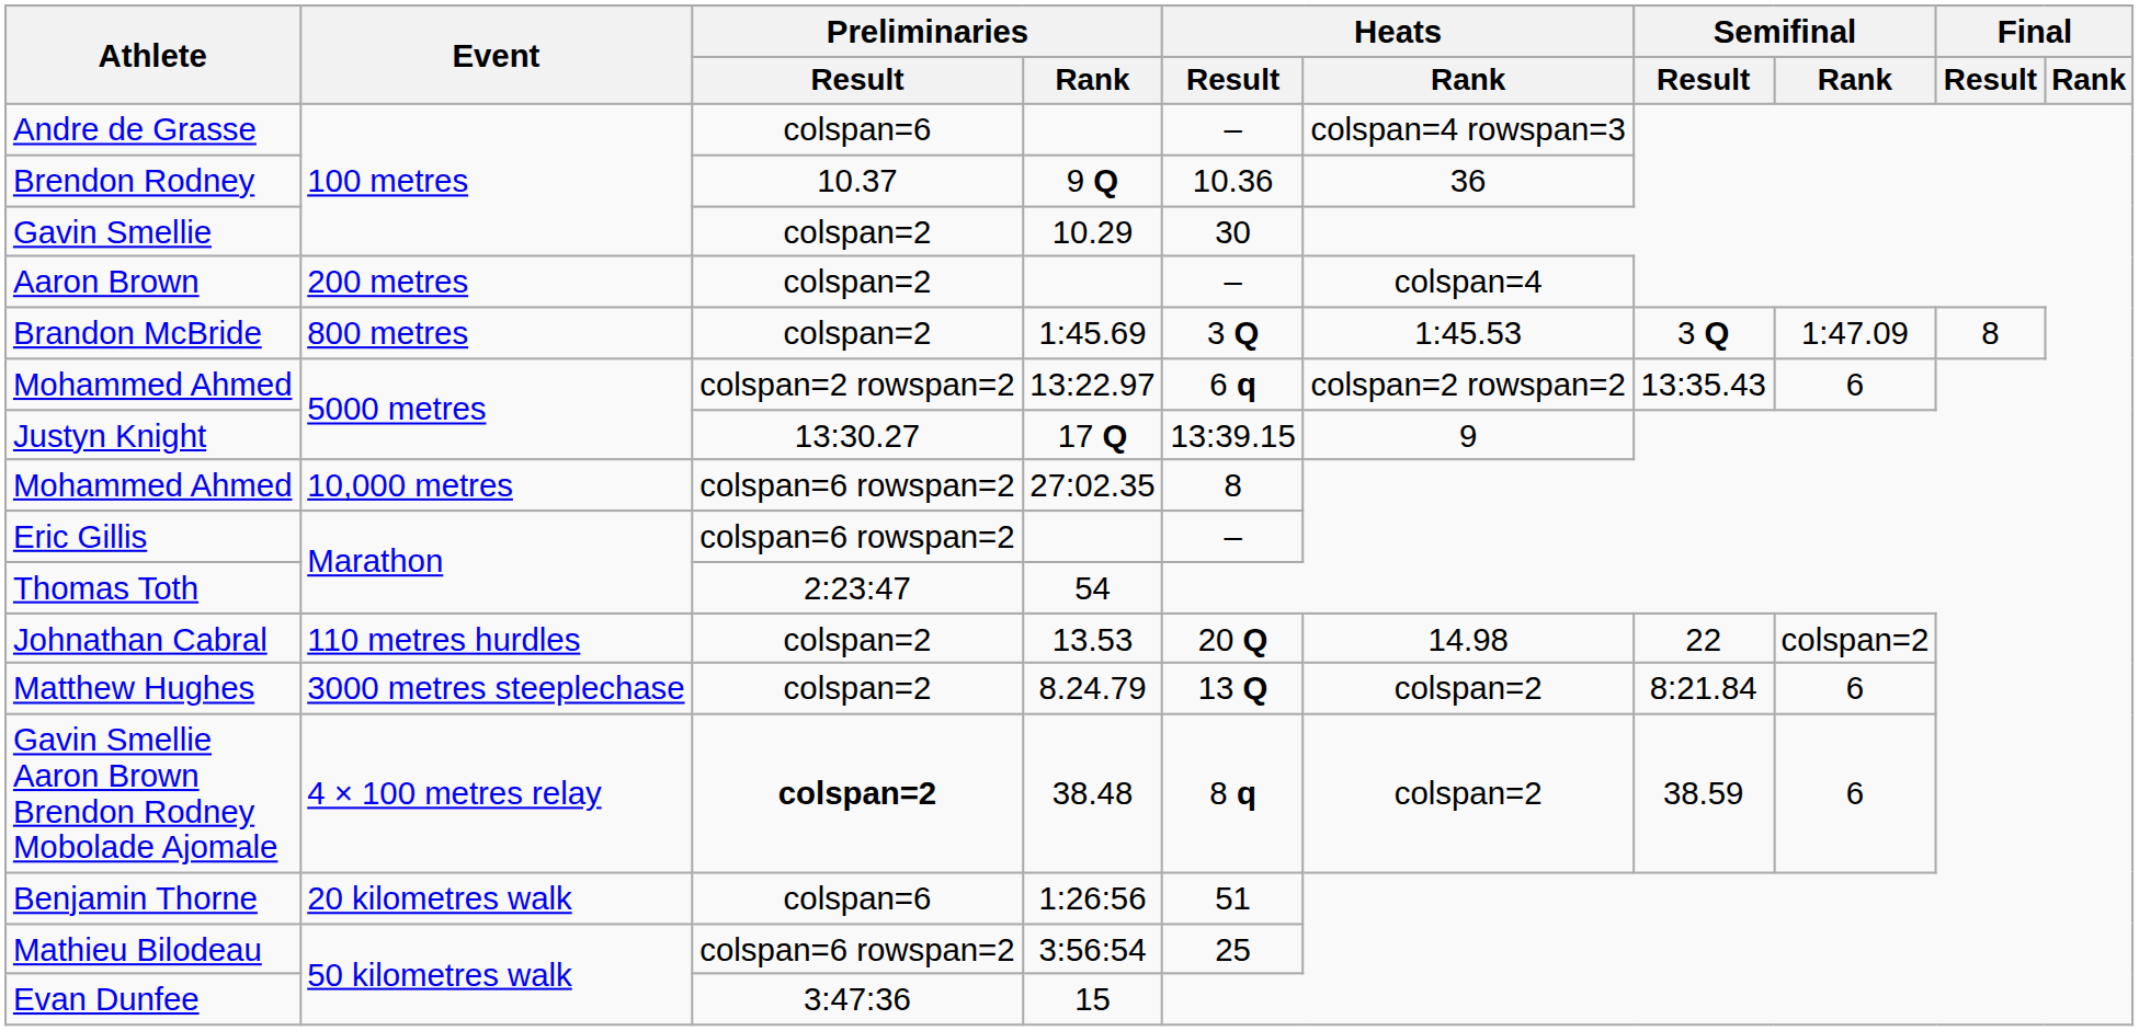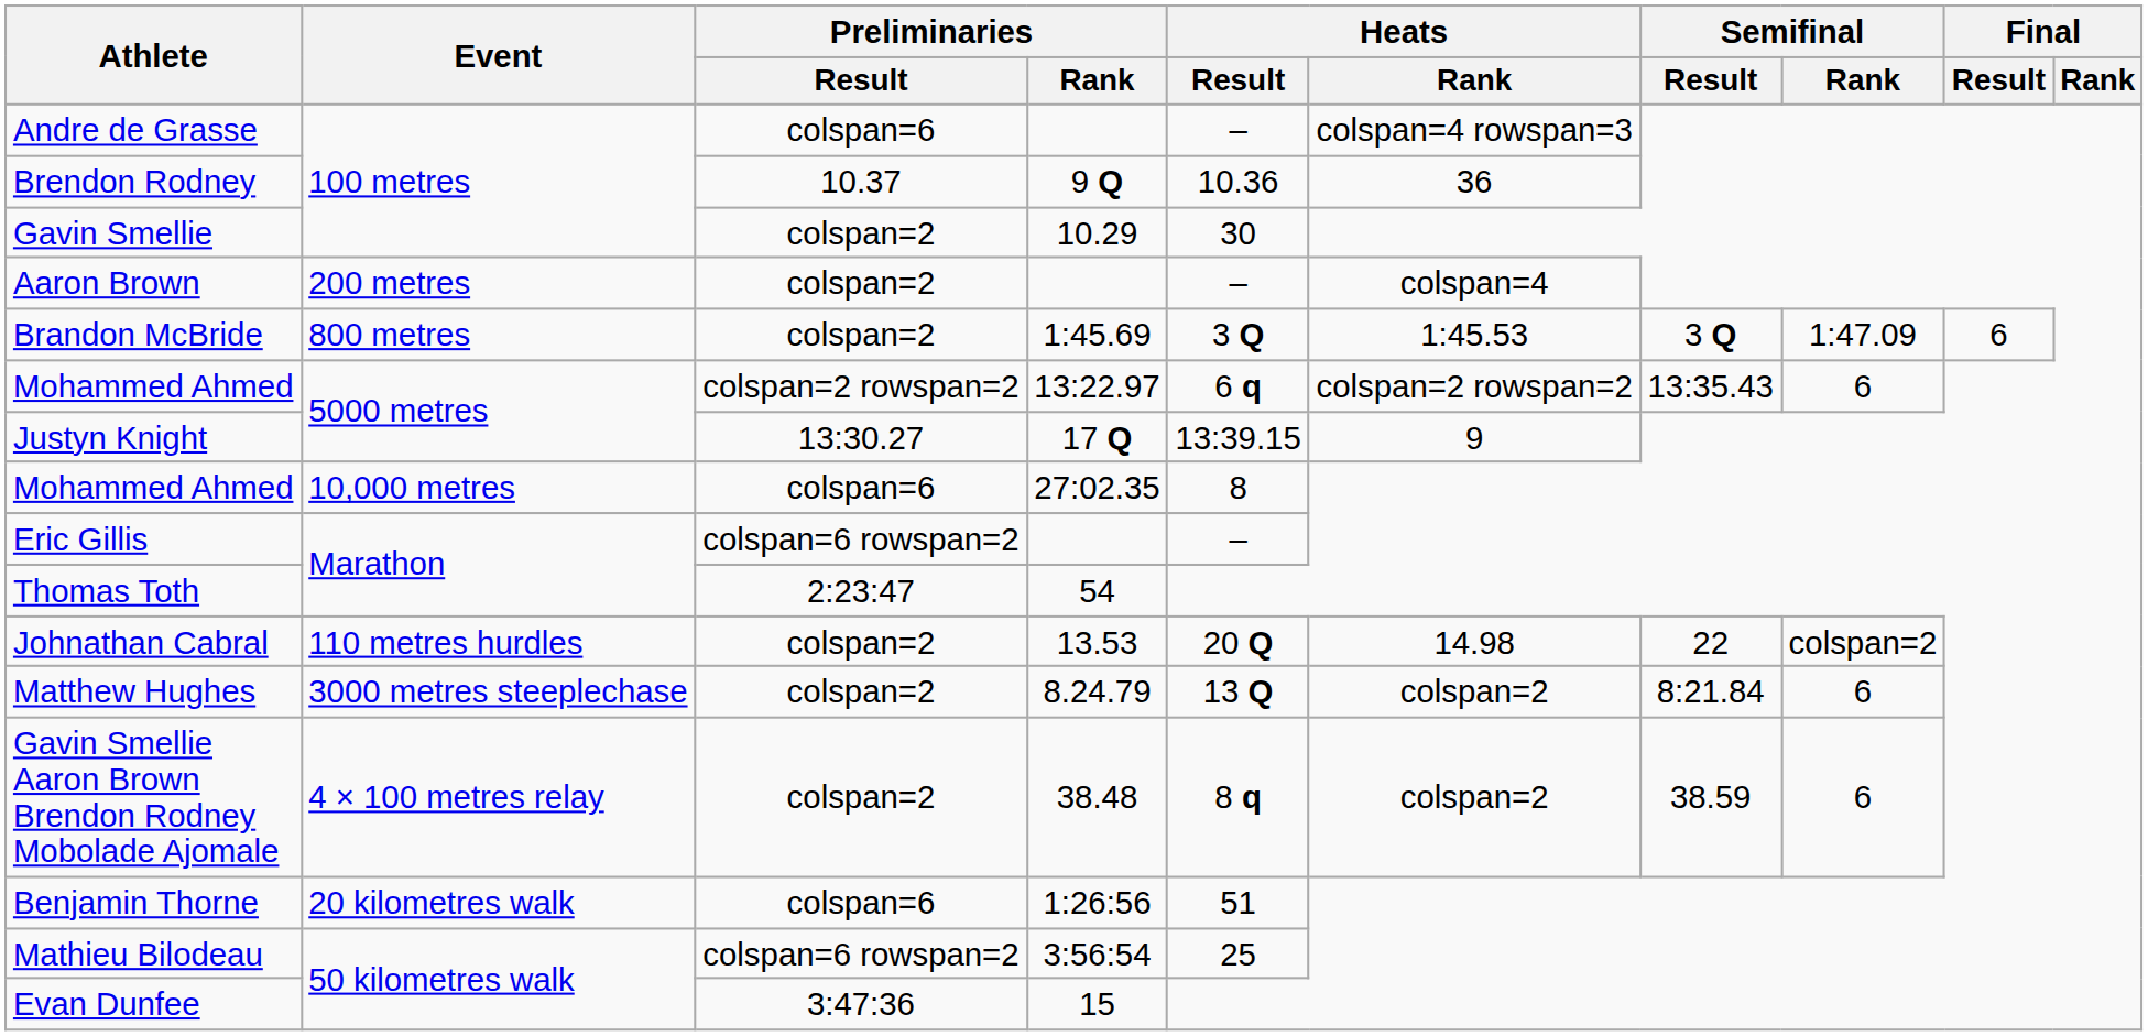Brandon McBride | Final / Result: 8 -> 6
Mohammed Ahmed / 27:02.35 | Preliminaries / Result: colspan=6 rowspan=2 -> colspan=6
Gavin Smellie Aaron Brown Brendon Rodney Mobolade Ajomale | Preliminaries / Result: bold -> normal
